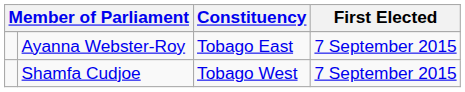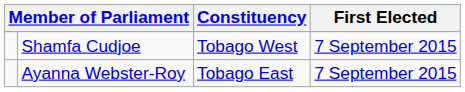rows swapped: Ayanna Webster-Roy <-> Shamfa Cudjoe
